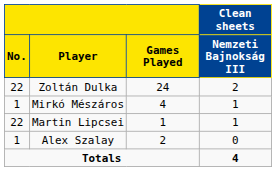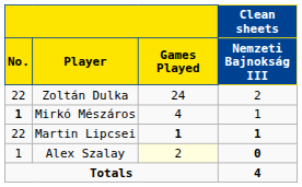Mirkó Mészáros | No.: normal -> bold
Martin Lipcsei | Games Played: normal -> bold
Martin Lipcsei | Clean sheets / Nemzeti Bajnokság III: normal -> bold
Alex Szalay | Games Played: no background -> lightyellow background
Alex Szalay | Clean sheets / Nemzeti Bajnokság III: normal -> bold
